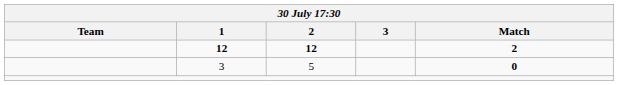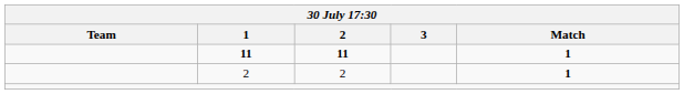row 3 | 1: 12 -> 11
row 3 | 2: 12 -> 11
row 3 | Match: 2 -> 1
row 4 | 1: 3 -> 2
row 4 | 2: 5 -> 2
row 4 | Match: 0 -> 1
